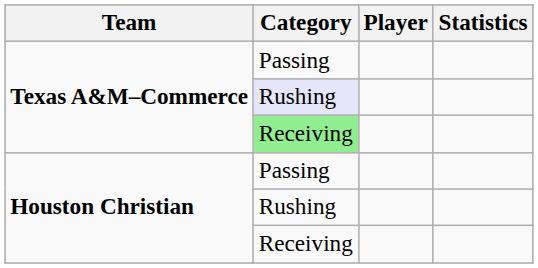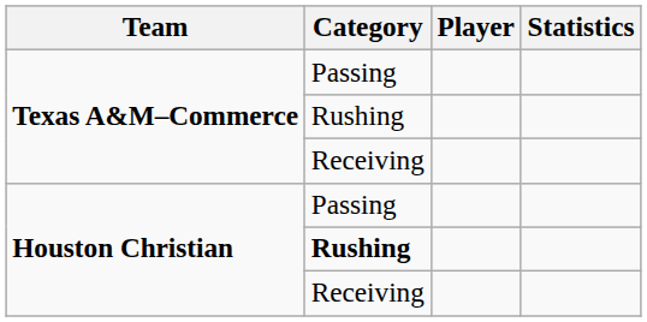Texas A&M–Commerce / Rushing | Category: lavender background -> no background
Texas A&M–Commerce / Receiving | Category: lightgreen background -> no background
Houston Christian / Rushing | Category: normal -> bold
